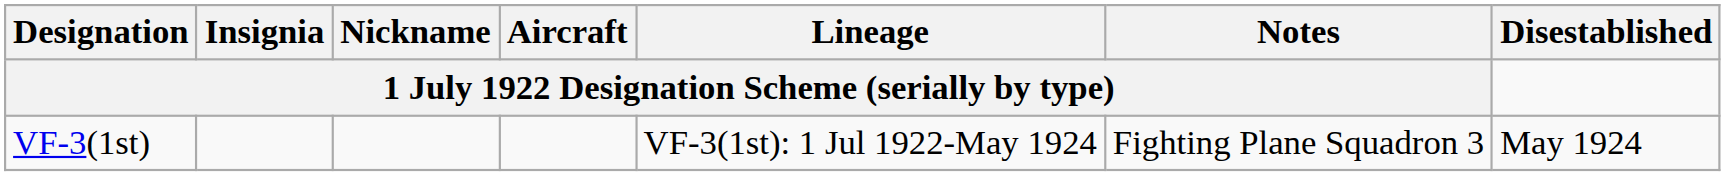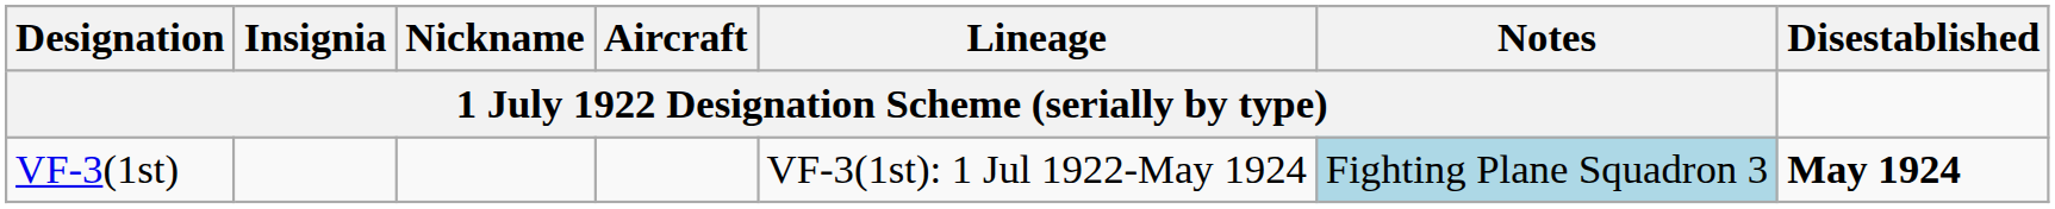VF-3(1st) | Notes / 1 July 1922 Designation Scheme (serially by type): no background -> lightblue background
VF-3(1st) | Disestablished: normal -> bold
